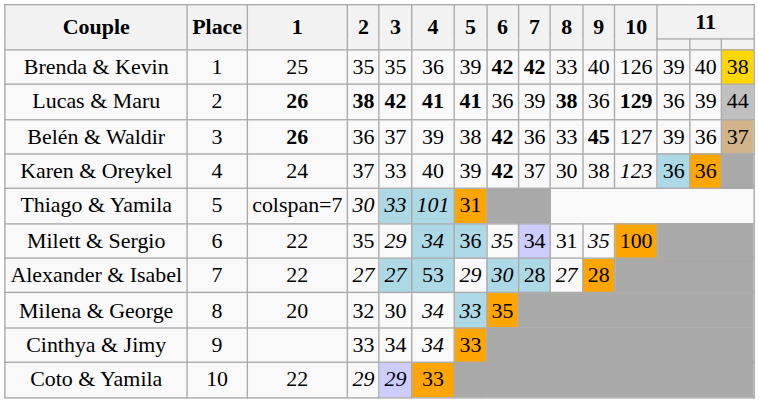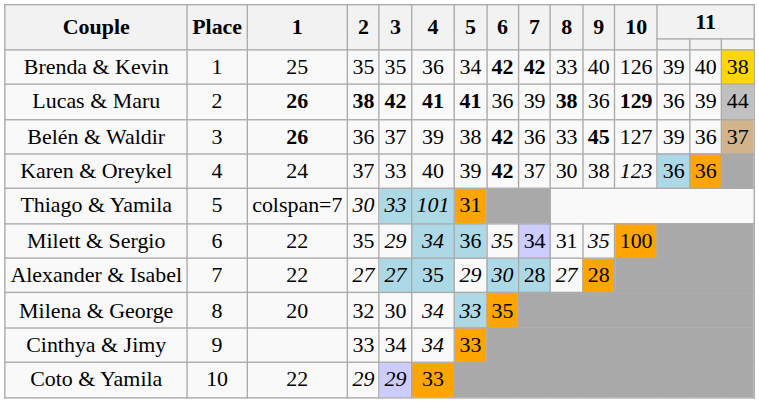Brenda & Kevin | 5: 39 -> 34
Alexander & Isabel | 4: 53 -> 35
